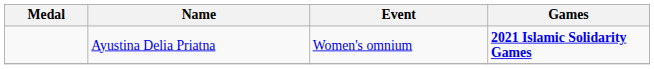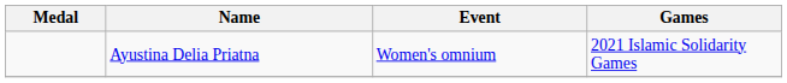Ayustina Delia Priatna | Games: bold -> normal
